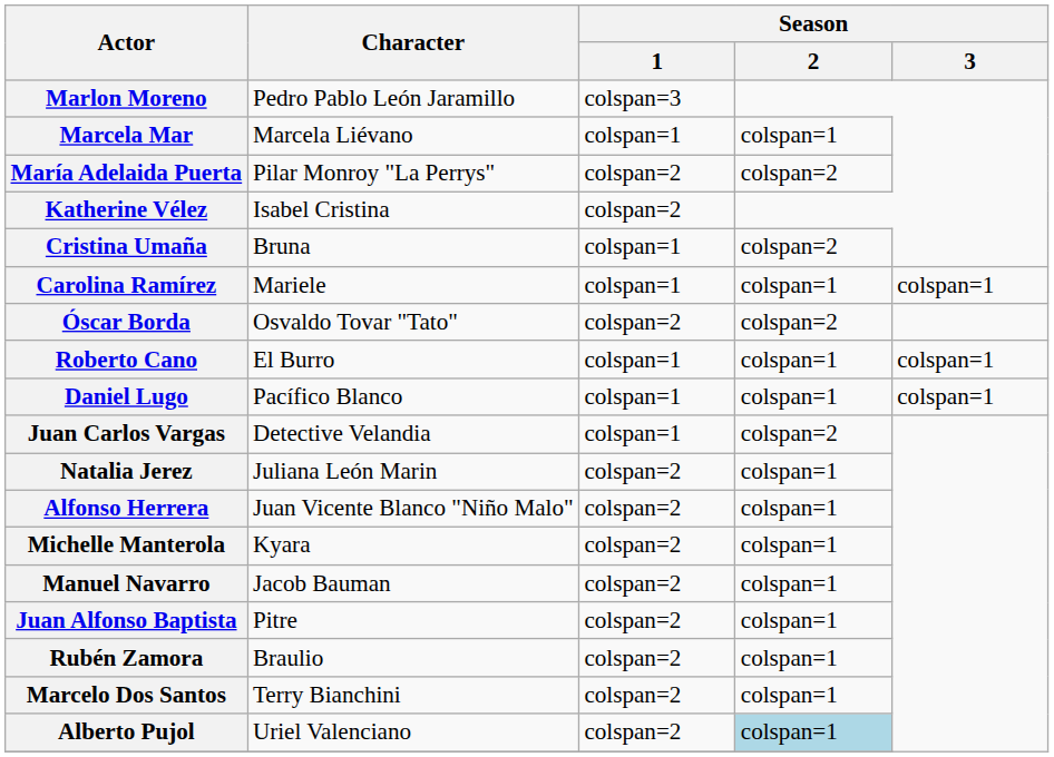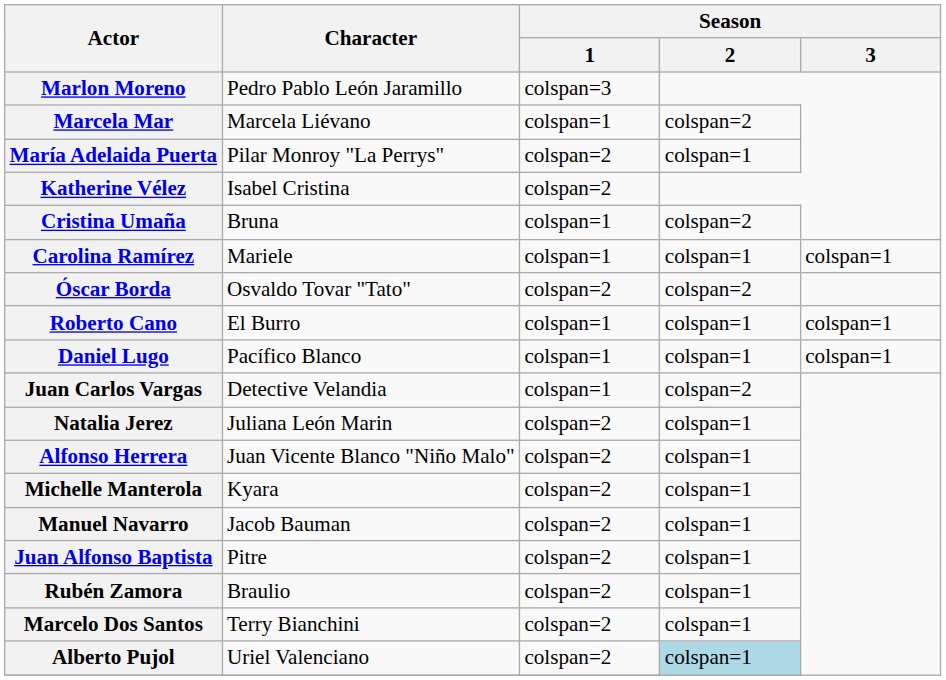Marcela Mar | Season / 2: colspan=1 -> colspan=2
María Adelaida Puerta | Season / 2: colspan=2 -> colspan=1
